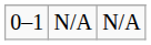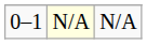row 1 | column 2: no background -> lightyellow background
